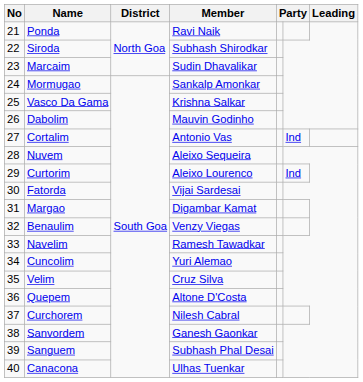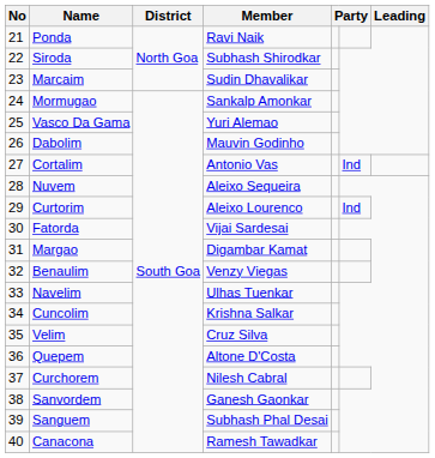Vasco Da Gama | Member: Krishna Salkar -> Yuri Alemao
Navelim | Member: Ramesh Tawadkar -> Ulhas Tuenkar
Cuncolim | Member: Yuri Alemao -> Krishna Salkar
Canacona | Member: Ulhas Tuenkar -> Ramesh Tawadkar
